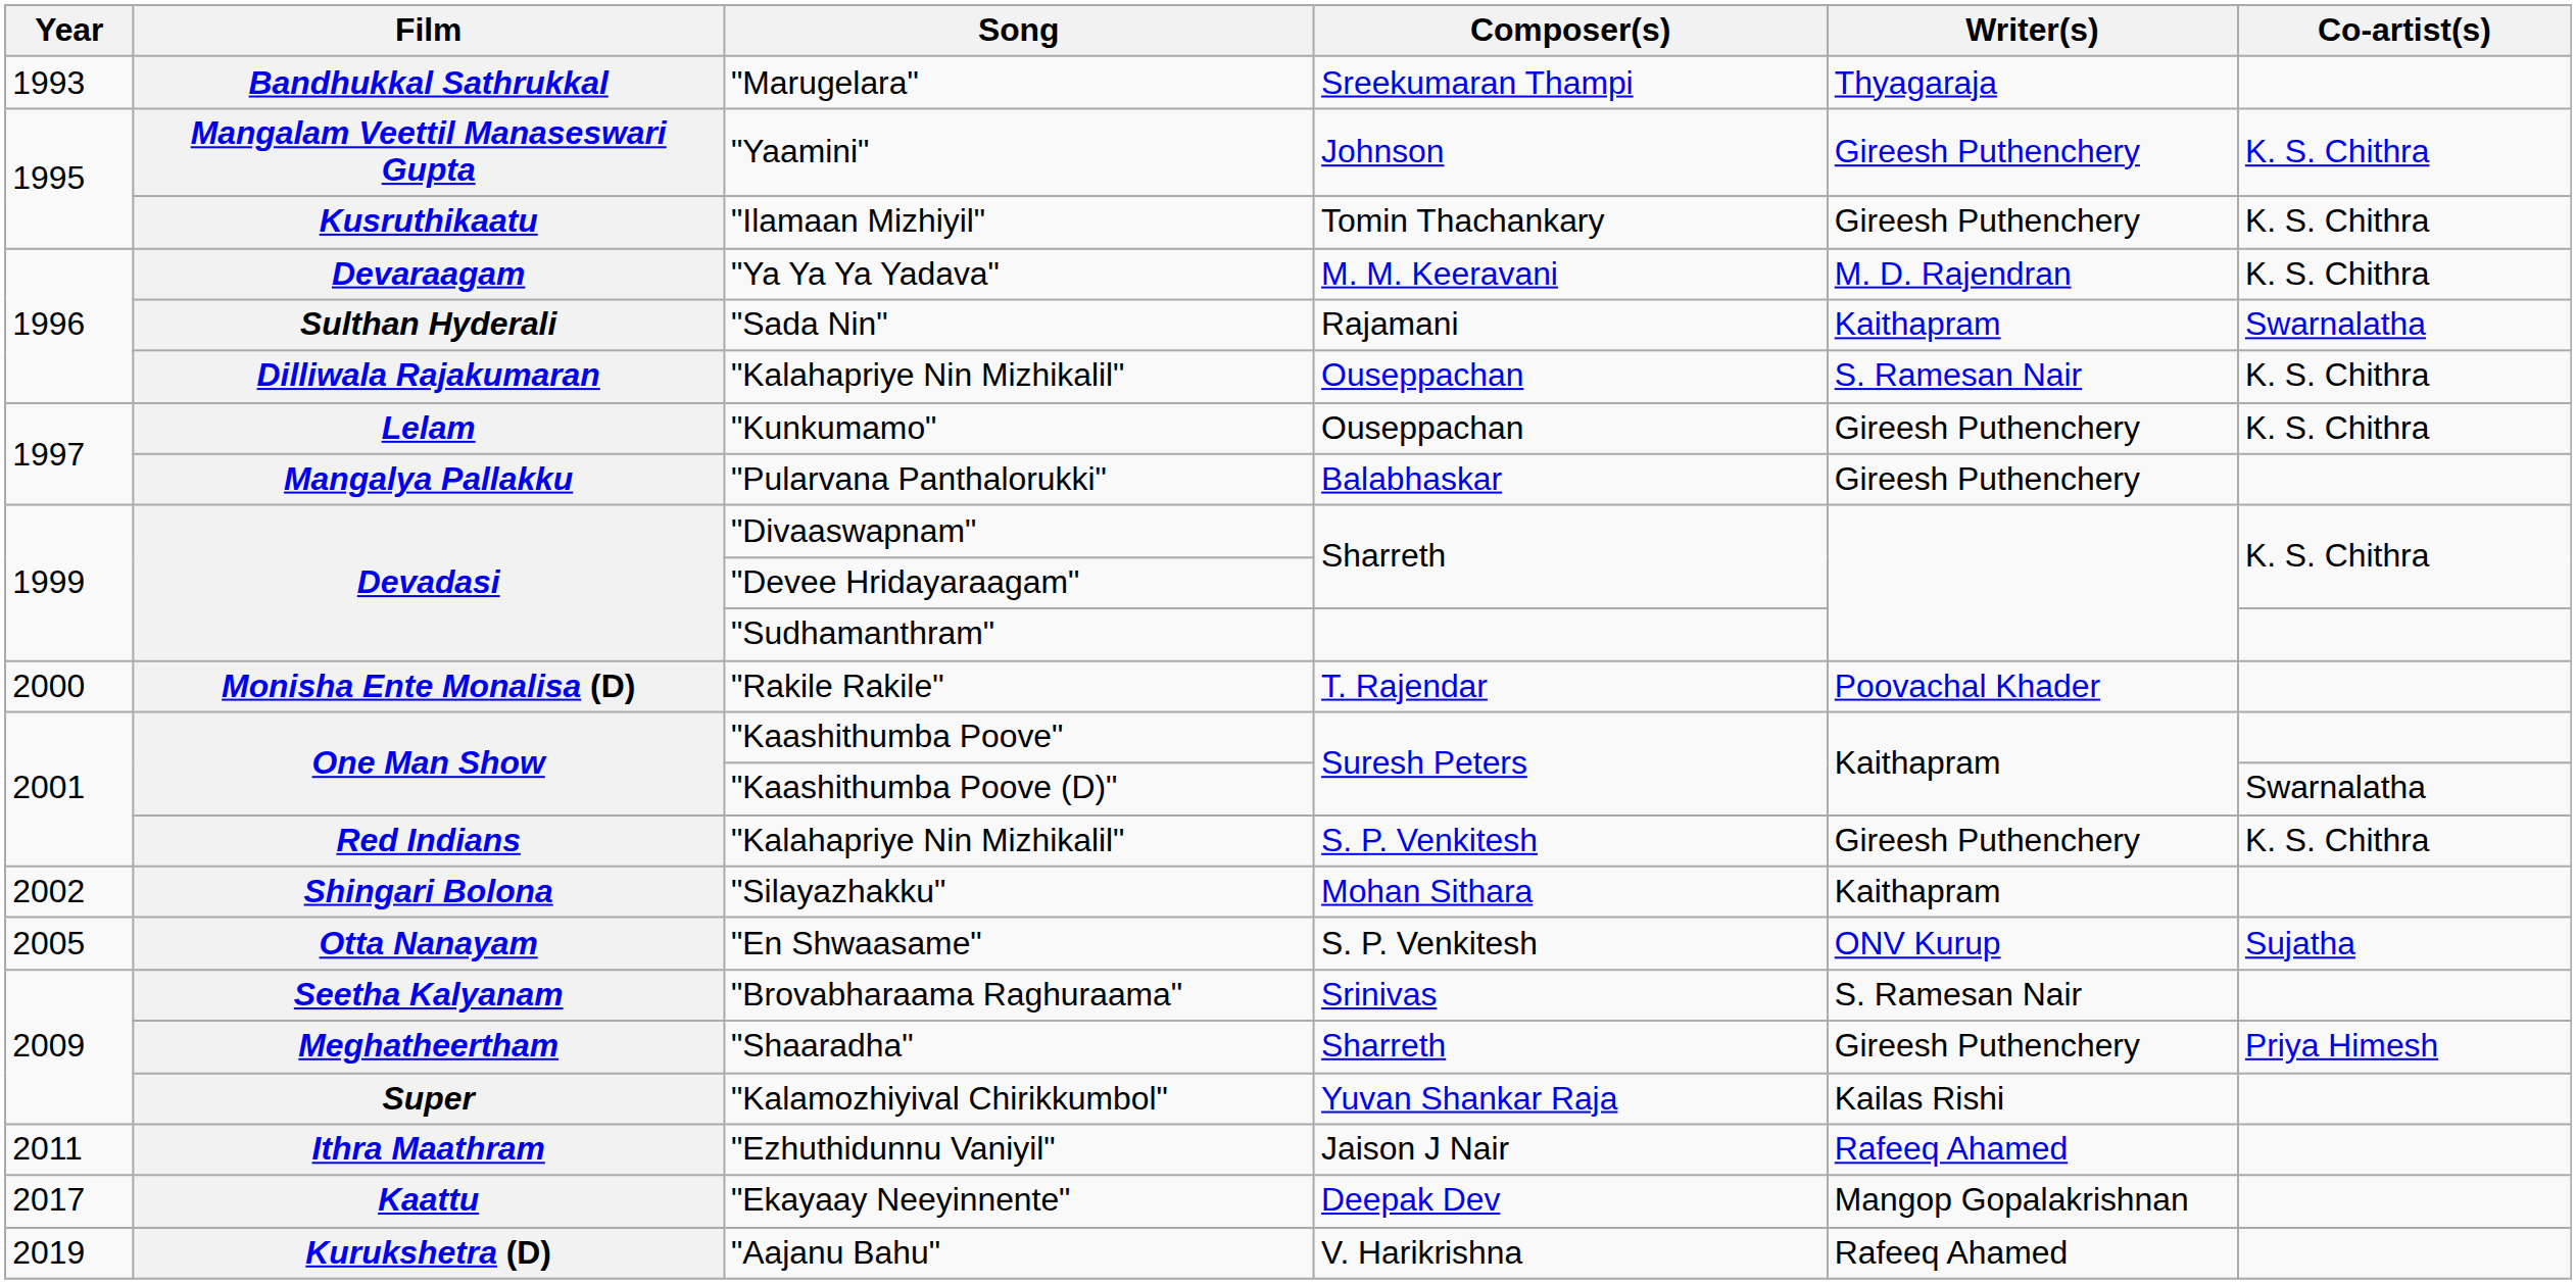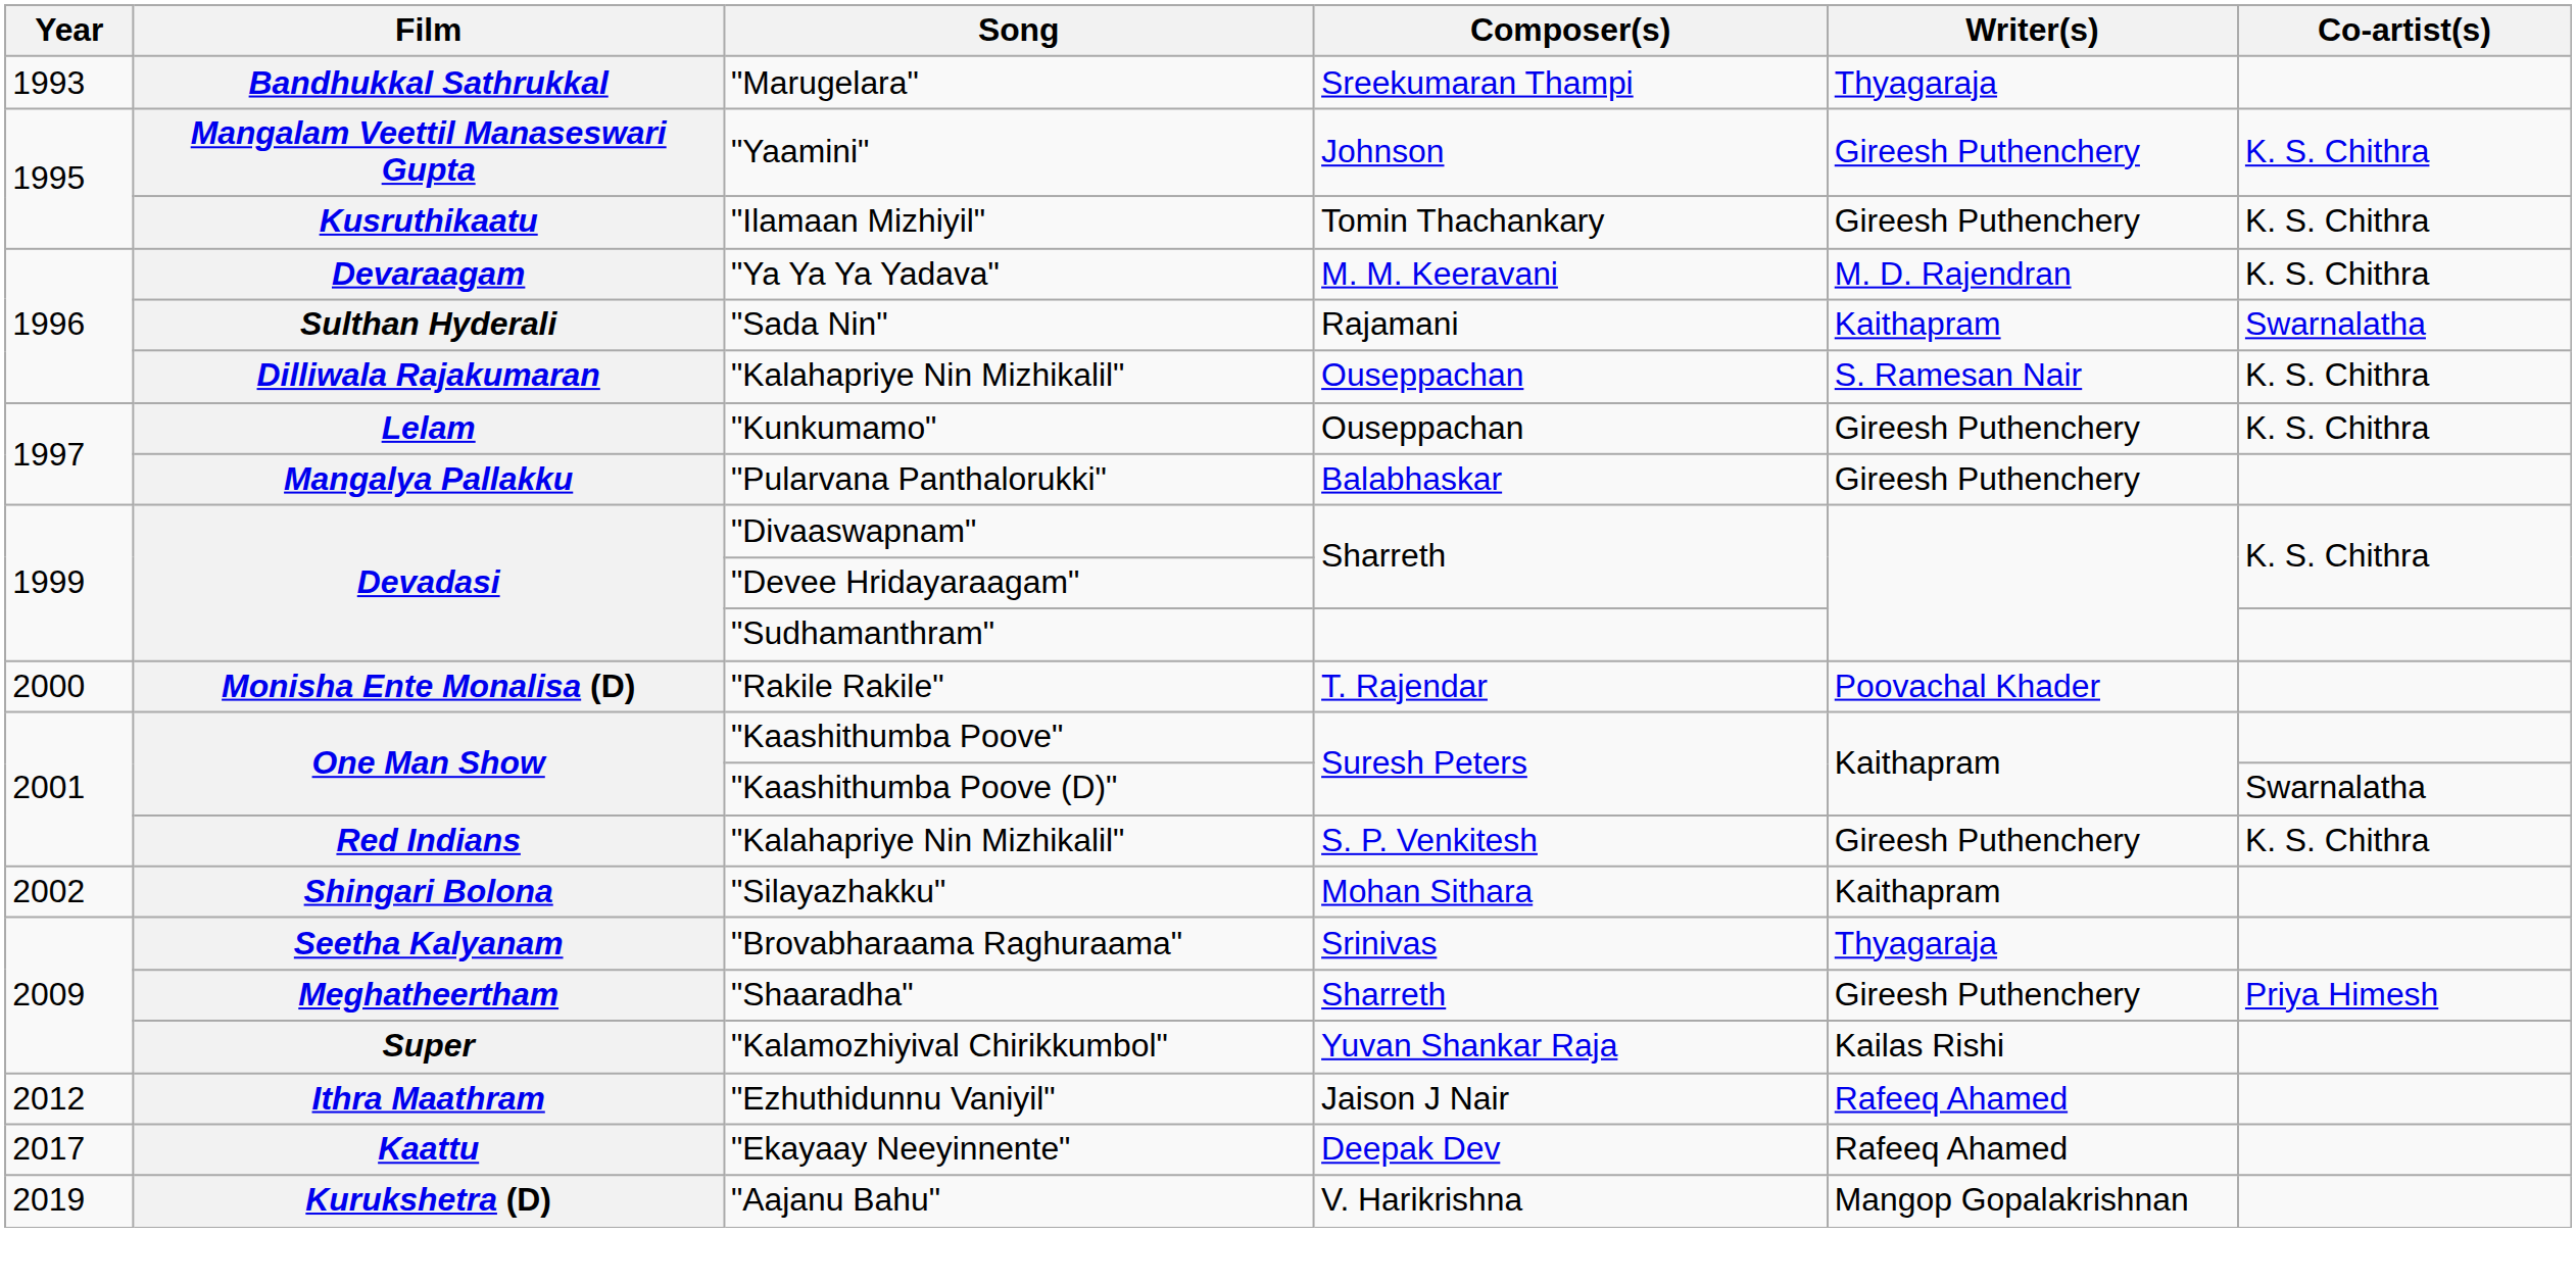- row: 2005 | Otta Nanayam | "En Shwaasame" | S. P. Venkitesh | ONV Kurup | Sujatha
"Brovabharaama Raghuraama" | Writer(s): S. Ramesan Nair -> Thyagaraja
"Ezhuthidunnu Vaniyil" | Year: 2011 -> 2012
"Ekayaay Neeyinnente" | Writer(s): Mangop Gopalakrishnan -> Rafeeq Ahamed
"Aajanu Bahu" | Writer(s): Rafeeq Ahamed -> Mangop Gopalakrishnan
